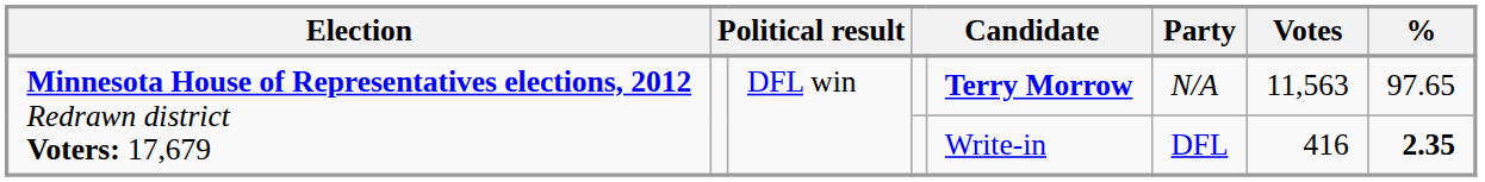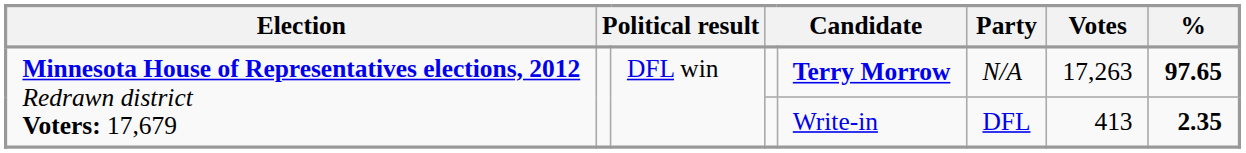row 2 | Votes: 11,563 -> 17,263
row 2 | %: normal -> bold
row 3 | Votes: 416 -> 413
